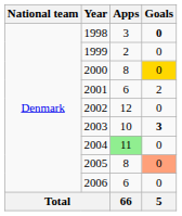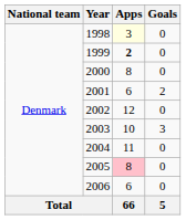1998 | Apps: no background -> lightyellow background
1998 | Goals: bold -> normal
1999 | Apps: normal -> bold
2000 | Goals: gold background -> no background
2003 | Goals: bold -> normal
2004 | Apps: lightgreen background -> no background
2005 | Apps: no background -> pink background
2005 | Goals: lightsalmon background -> no background
